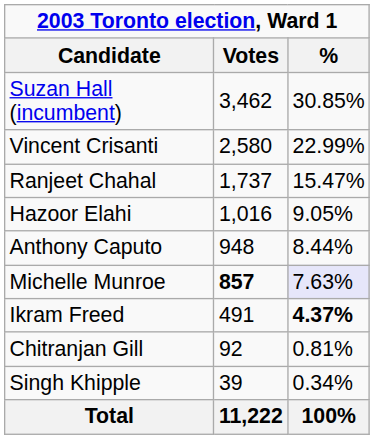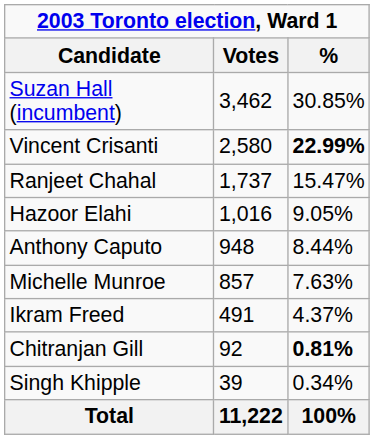Vincent Crisanti | %: normal -> bold
Michelle Munroe | Votes: bold -> normal
Michelle Munroe | %: lavender background -> no background
Ikram Freed | %: bold -> normal
Chitranjan Gill | %: normal -> bold
